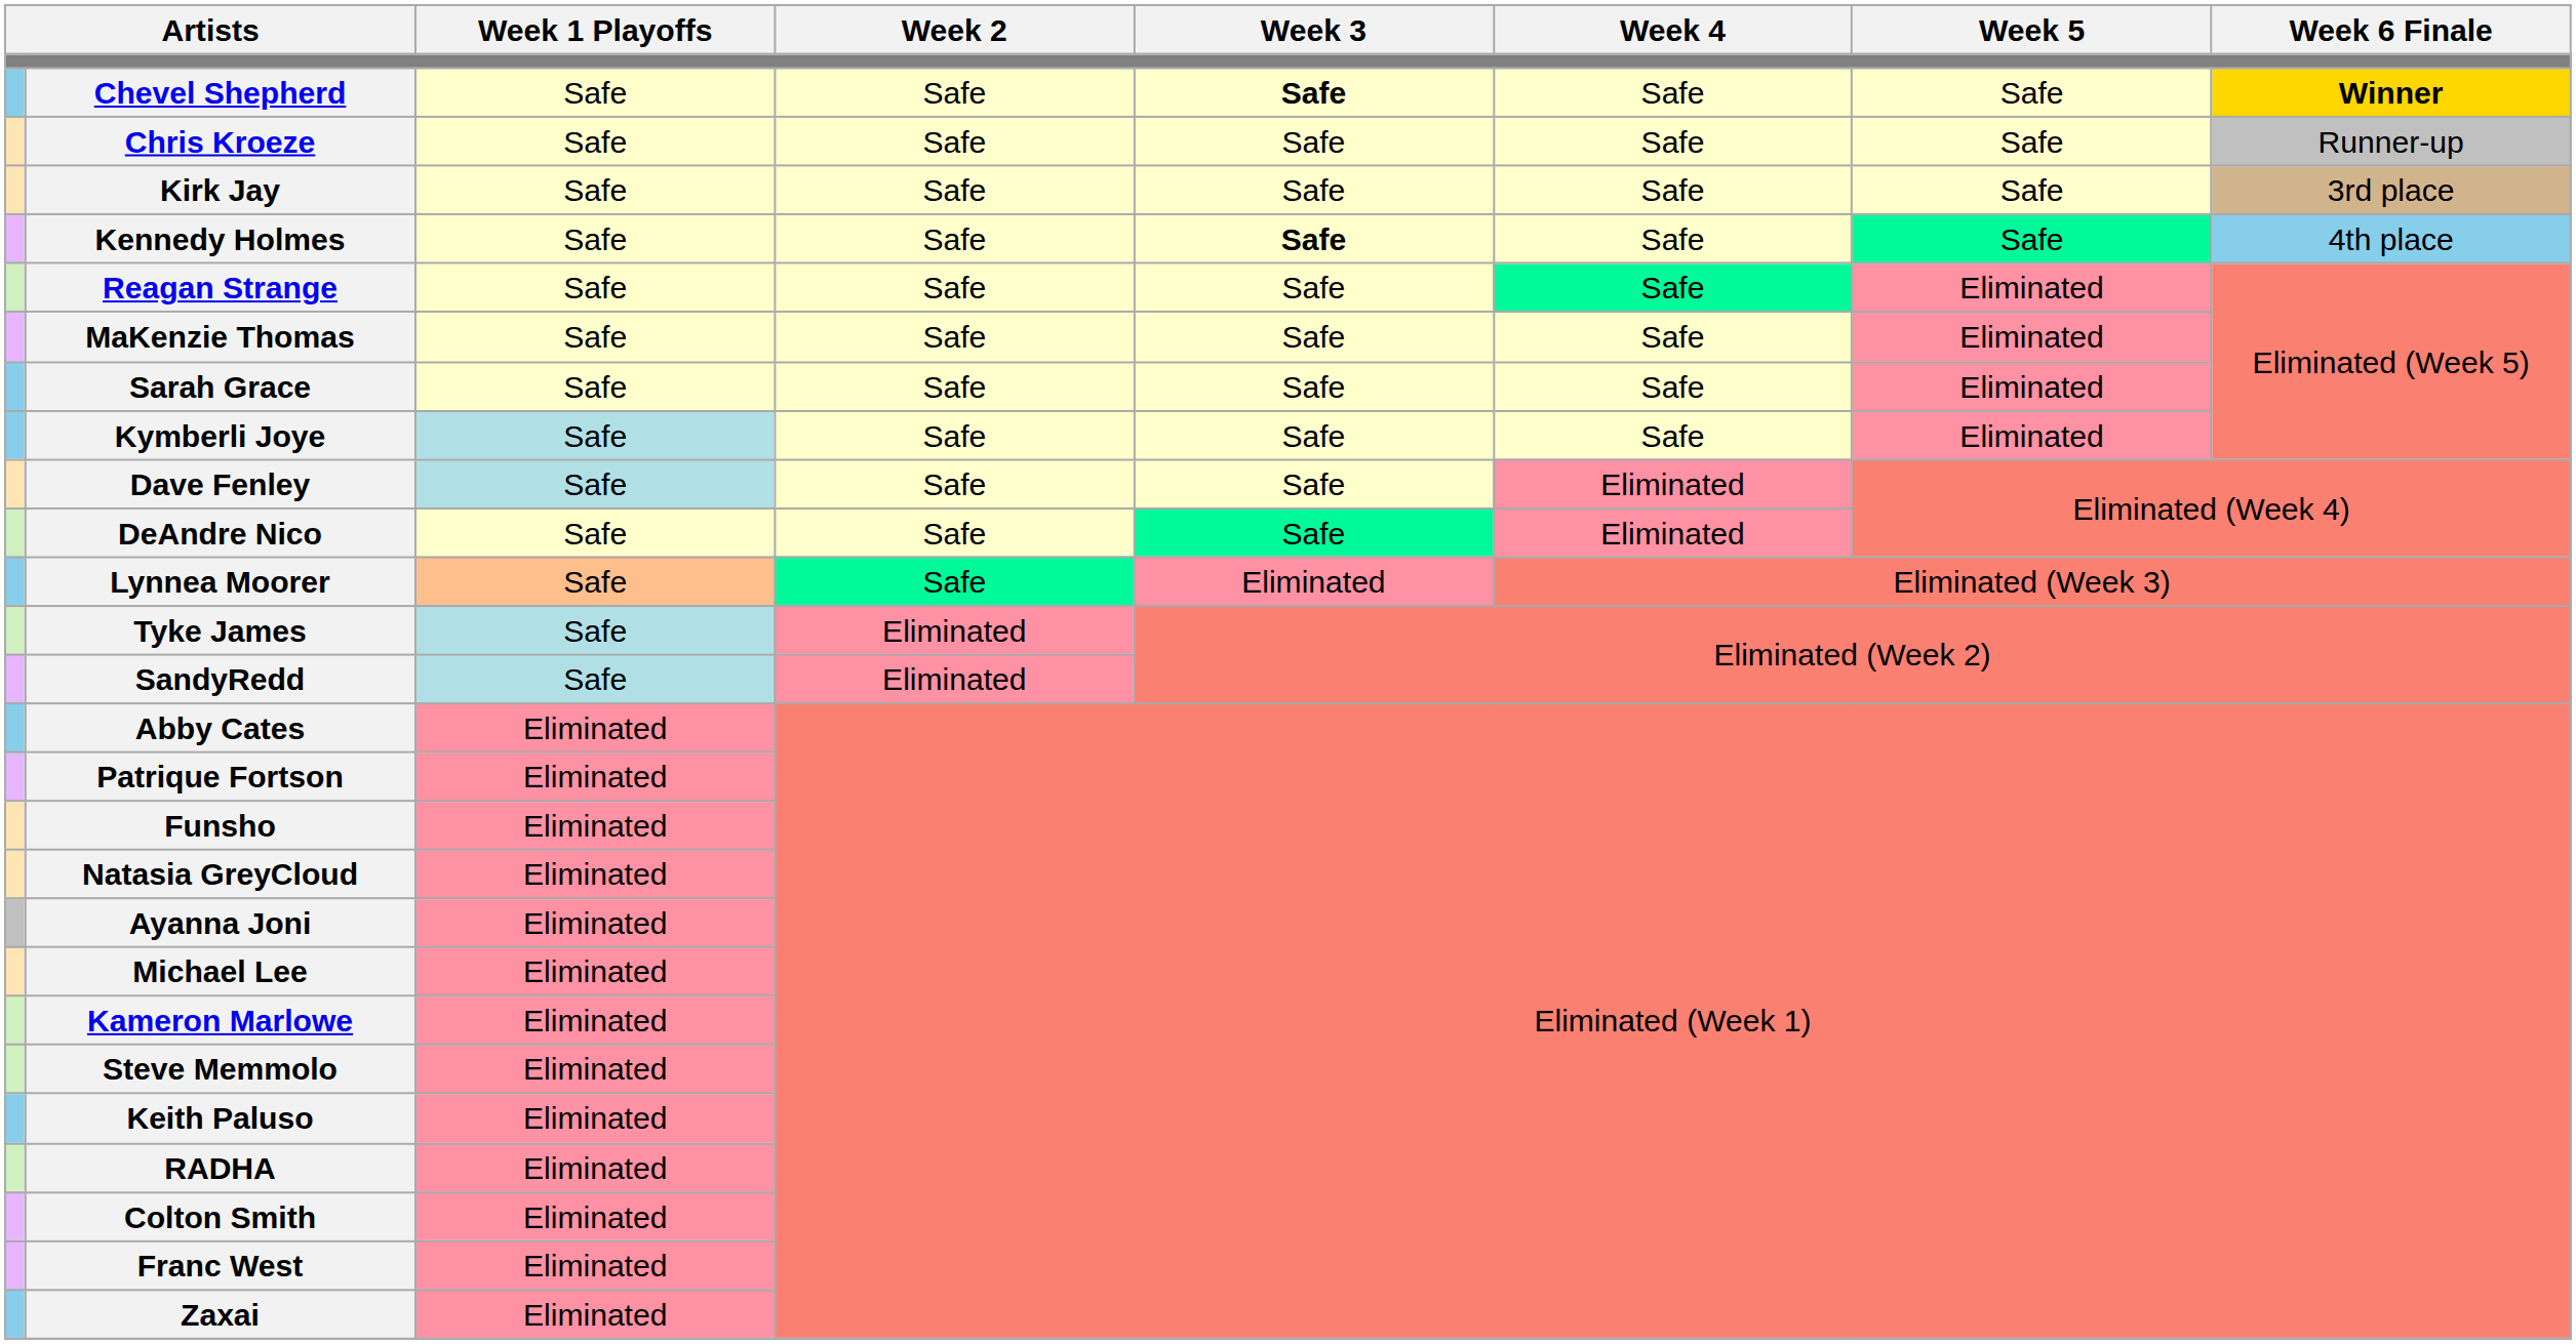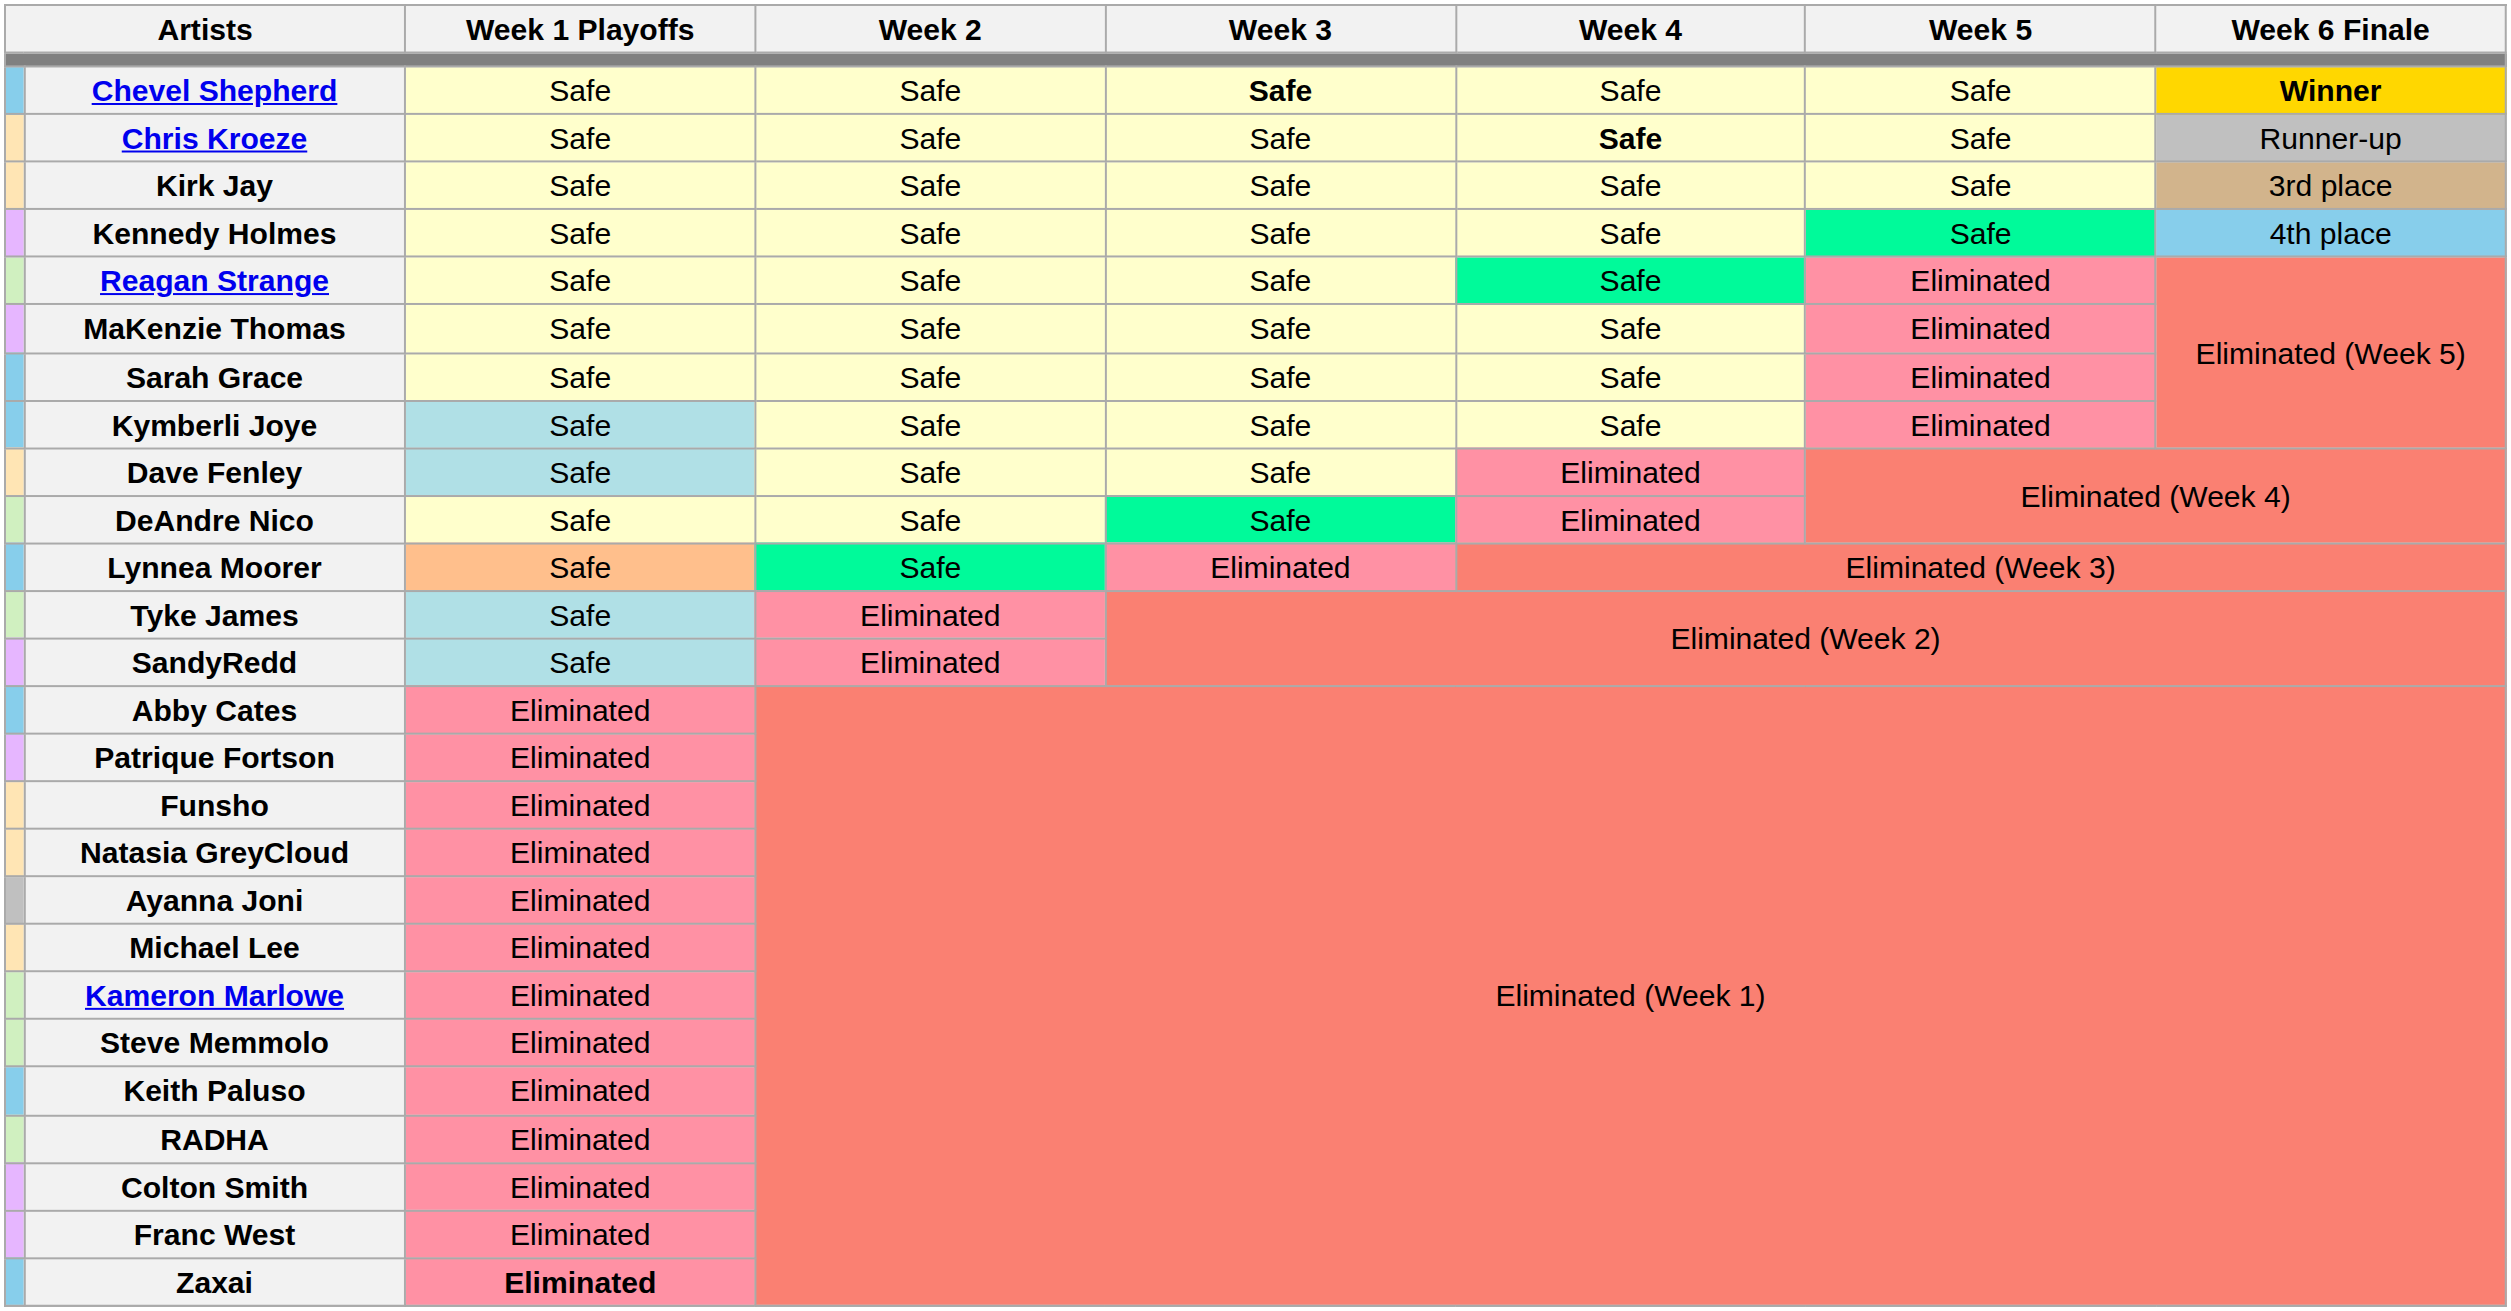Chris Kroeze | Week 4: normal -> bold
Kennedy Holmes | Week 3: bold -> normal
Zaxai | Week 1 Playoffs: normal -> bold
